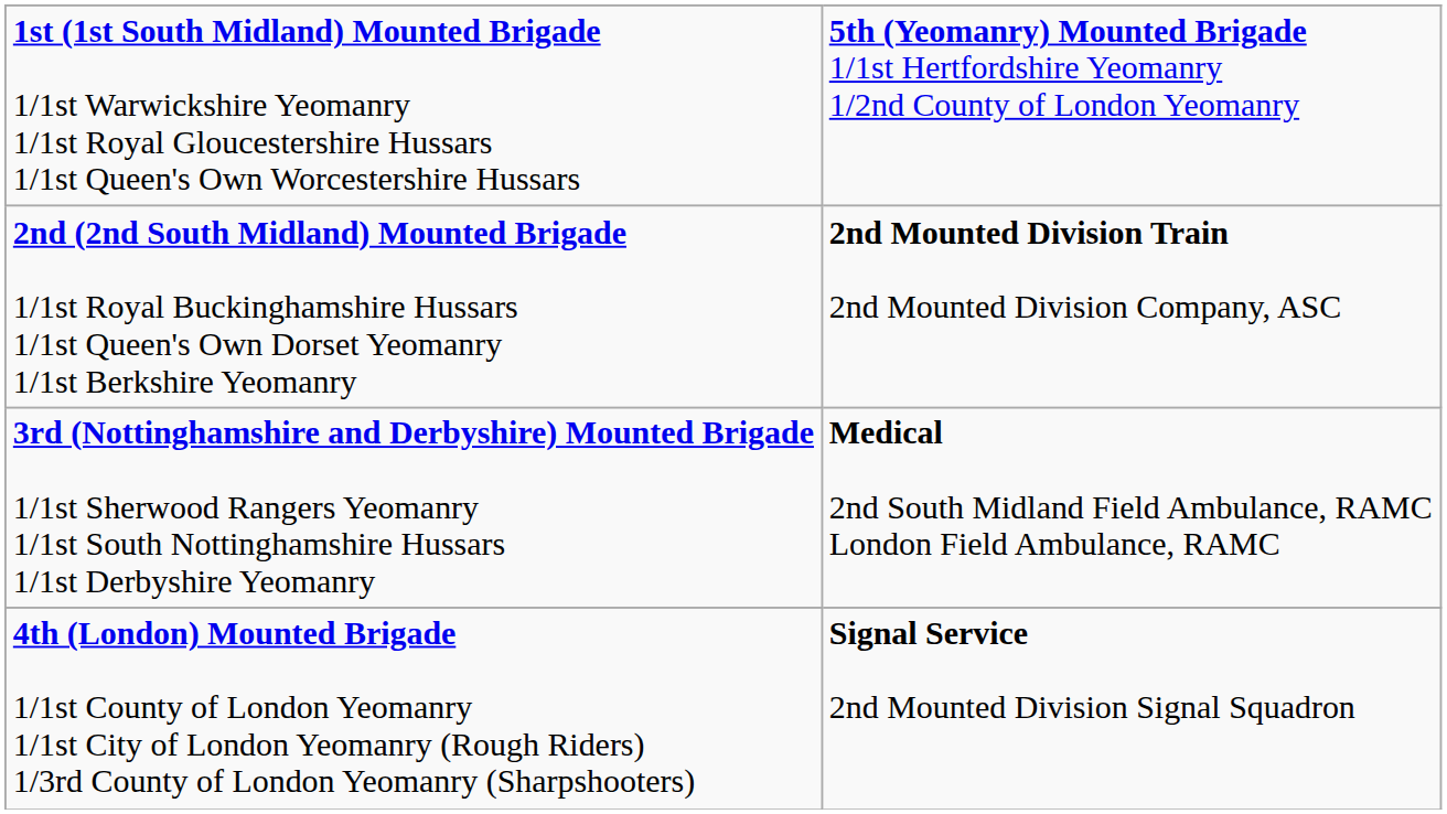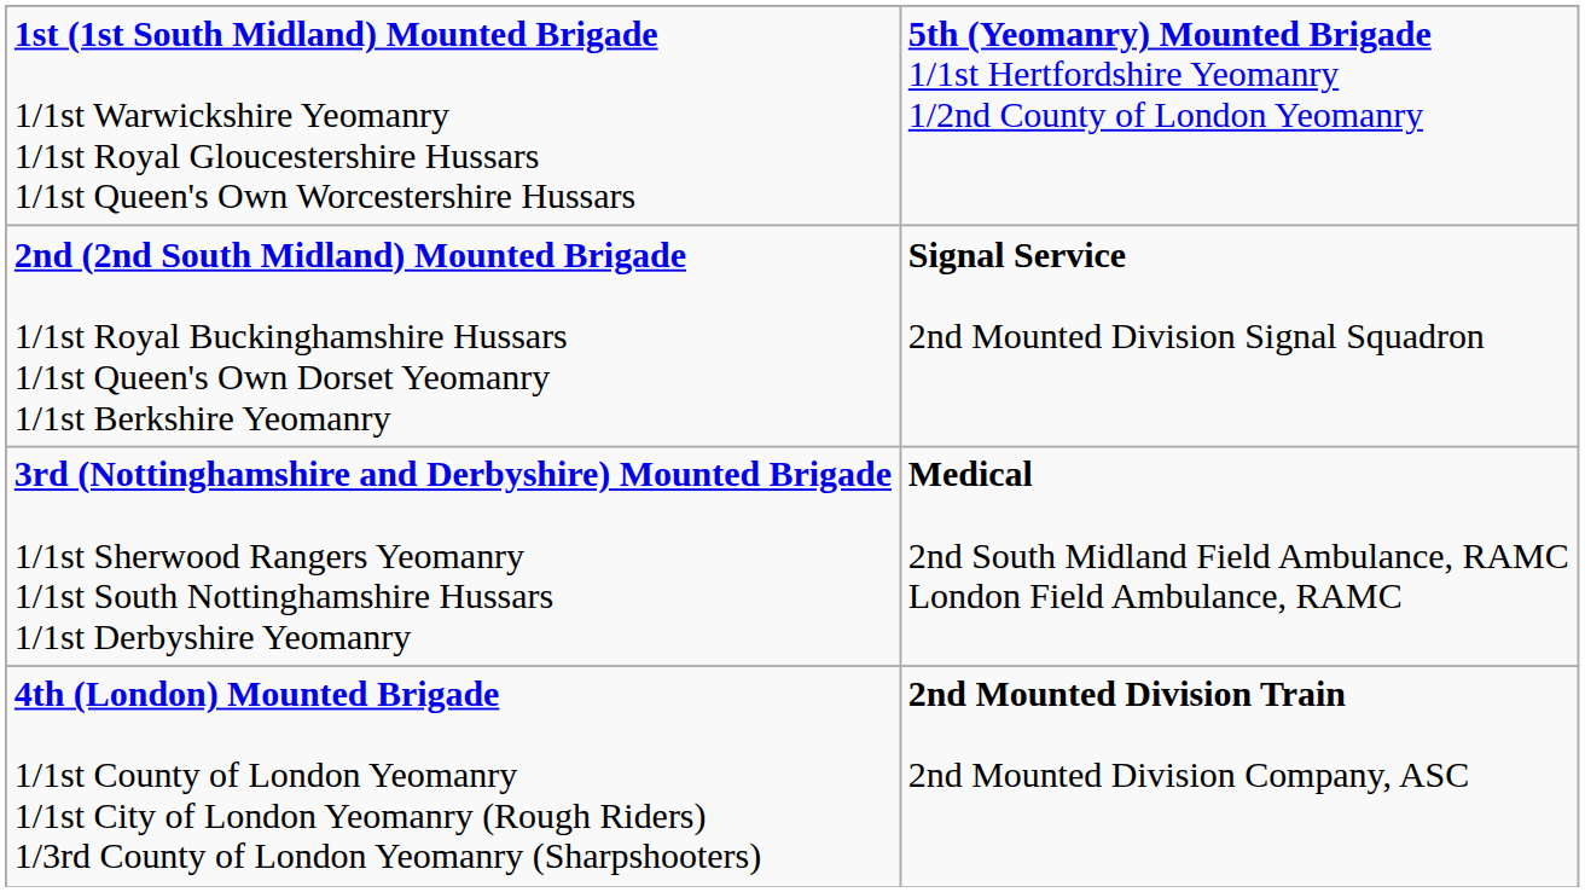row 2 | column 2: 2nd Mounted Division Train 2nd Mounted Division Company, ASC -> Signal Service 2nd Mounted Division Signal Squadron
row 4 | column 2: Signal Service 2nd Mounted Division Signal Squadron -> 2nd Mounted Division Train 2nd Mounted Division Company, ASC
